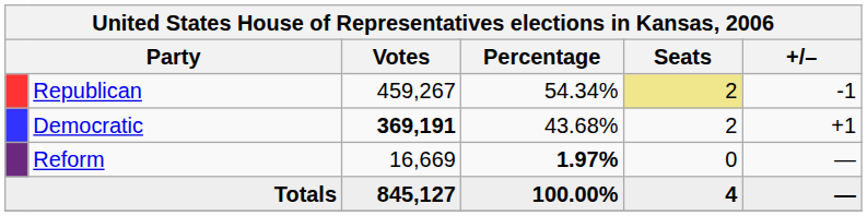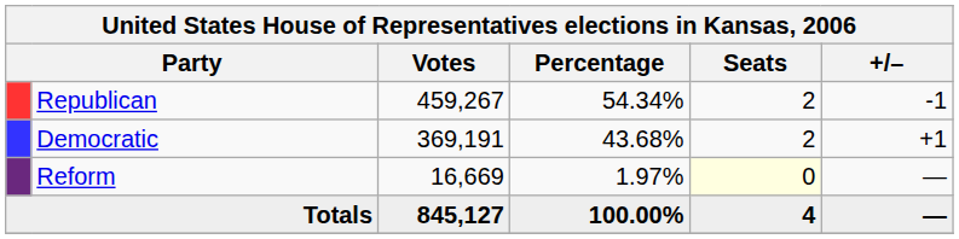Republican | Seats: khaki background -> no background
Democratic | Votes: bold -> normal
Reform | Percentage: bold -> normal
Reform | Seats: no background -> lightyellow background
